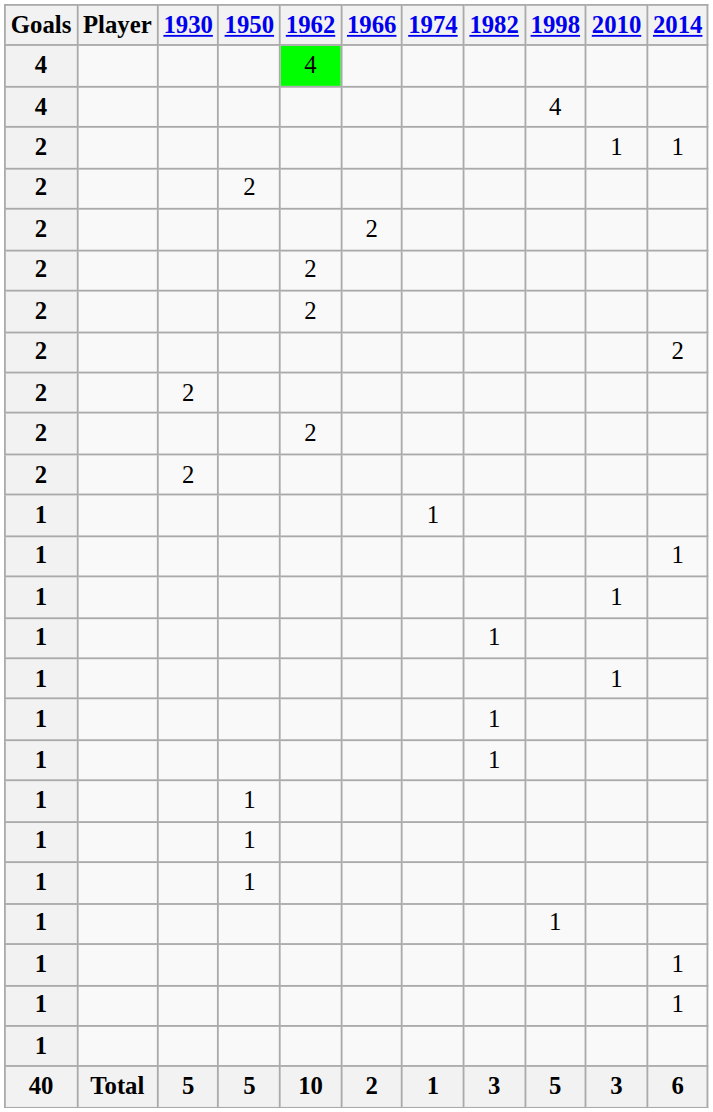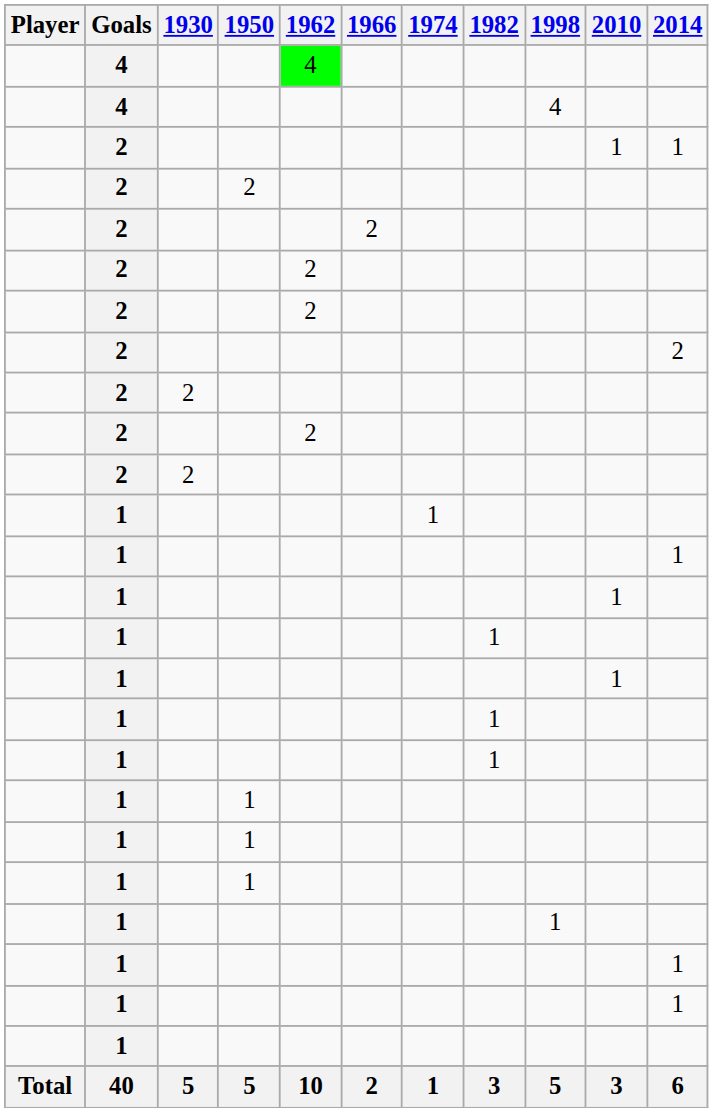columns swapped: Player <-> Goals
